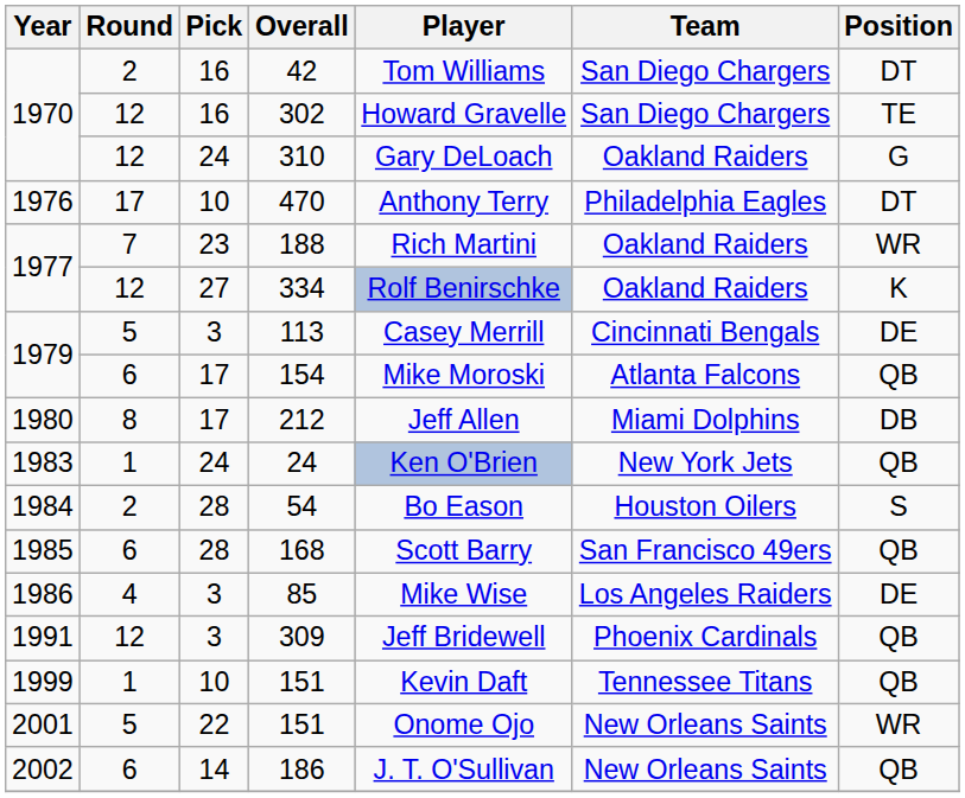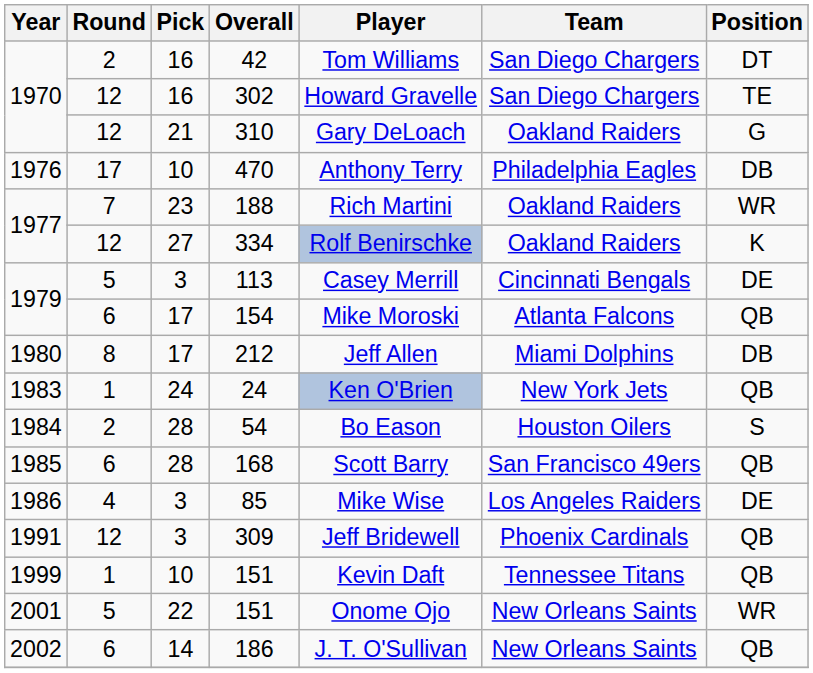310 | Pick: 24 -> 21
470 | Position: DT -> DB
